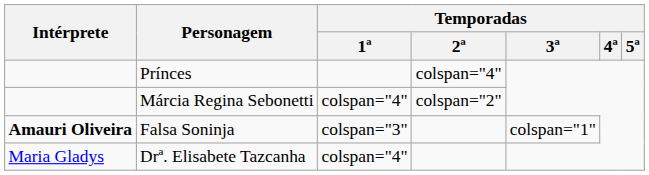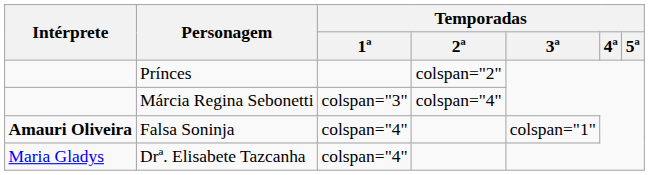Prínces | Temporadas / 2ª: colspan="4" -> colspan="2"
Márcia Regina Sebonetti | Temporadas / 1ª: colspan="4" -> colspan="3"
Márcia Regina Sebonetti | Temporadas / 2ª: colspan="2" -> colspan="4"
Falsa Soninja | Temporadas / 1ª: colspan="3" -> colspan="4"
